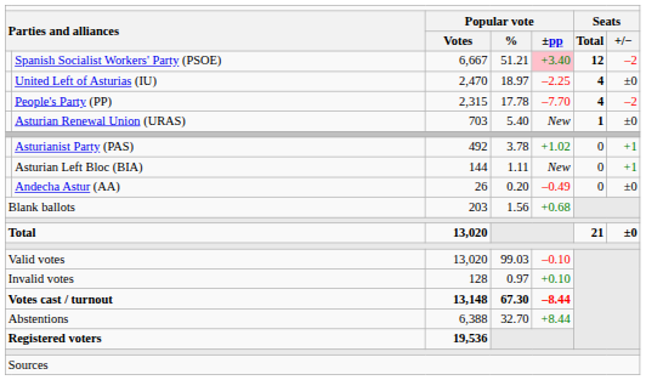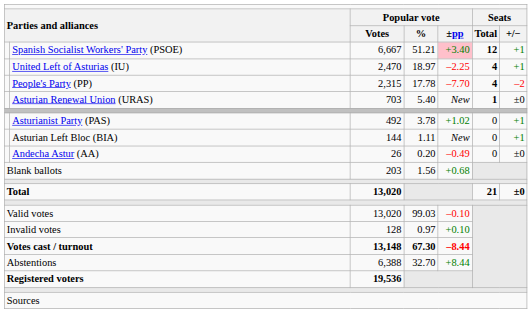Spanish Socialist Workers' Party (PSOE) | column 7: –2 -> +1
United Left of Asturias (IU) | column 7: ±0 -> +1
